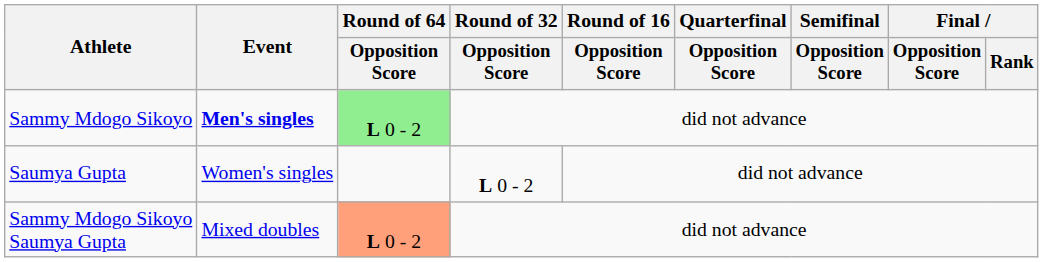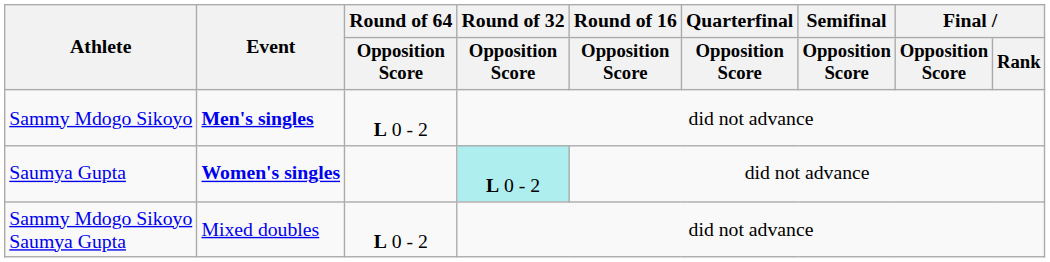Sammy Mdogo Sikoyo | Round of 64 / Opposition Score: lightgreen background -> no background
Saumya Gupta | Event: normal -> bold
Saumya Gupta | Round of 32 / Opposition Score: no background -> paleturquoise background
Sammy Mdogo Sikoyo Saumya Gupta | Round of 64 / Opposition Score: lightsalmon background -> no background
